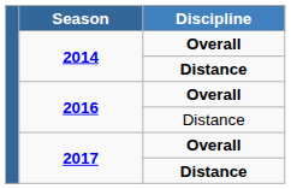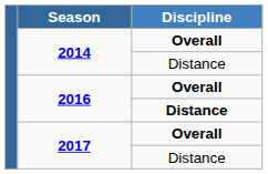2014 / Distance | column 3: bold -> normal
2016 / Distance | column 3: normal -> bold
2017 / Distance | column 3: bold -> normal
